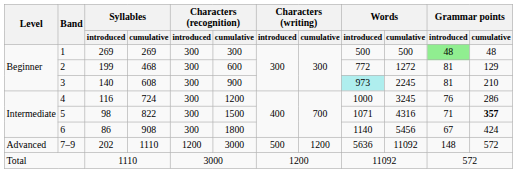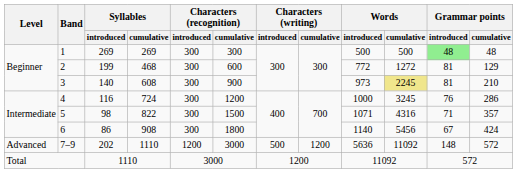3 | Words / introduced: paleturquoise background -> no background
3 | Words / cumulative: no background -> khaki background
5 | Grammar points / cumulative: bold -> normal
